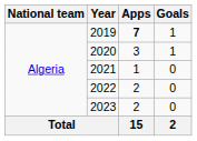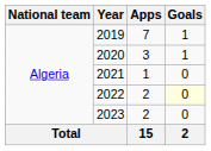2019 | Apps: bold -> normal
2022 | Goals: no background -> lightyellow background
